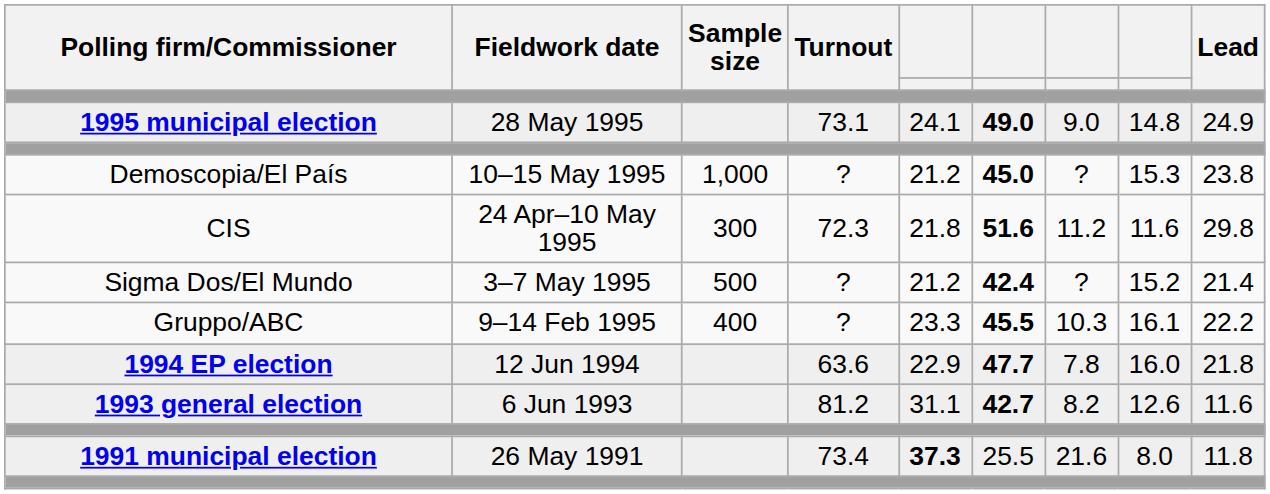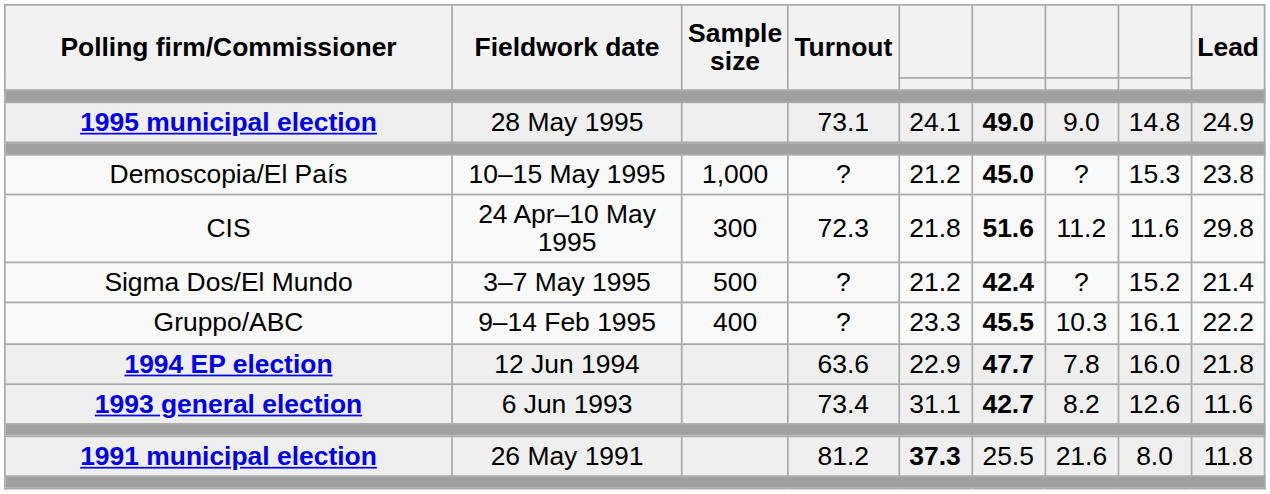1993 general election | Turnout: 81.2 -> 73.4
1991 municipal election | Turnout: 73.4 -> 81.2
